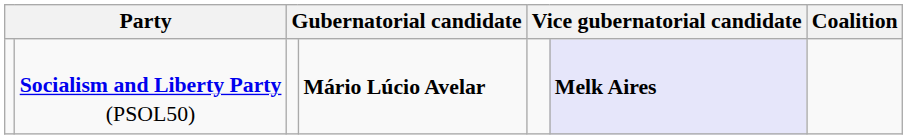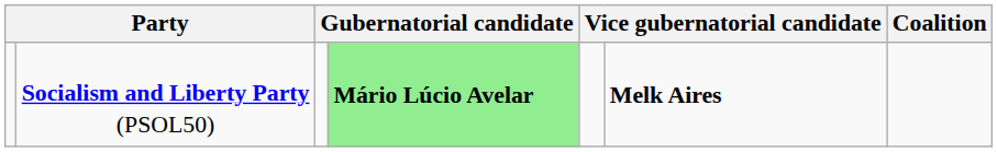Socialism and Liberty Party (PSOL50) | column 4: no background -> lightgreen background
Socialism and Liberty Party (PSOL50) | column 6: lavender background -> no background
